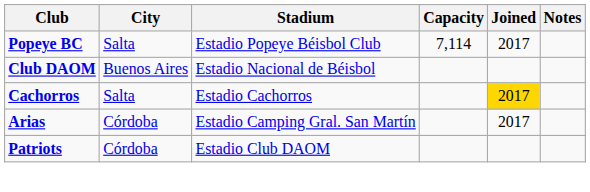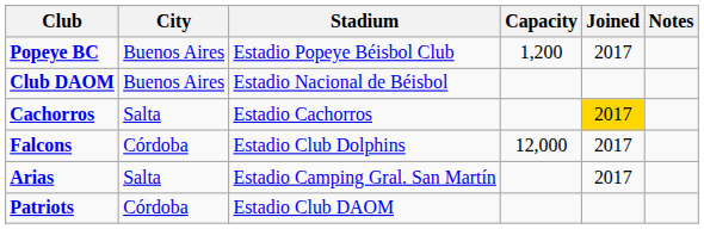Popeye BC | City: Salta -> Buenos Aires
Popeye BC | Capacity: 7,114 -> 1,200
+ row: Falcons | Córdoba | Estadio Club Dolphins | 12,000 | 2017
Arias | City: Córdoba -> Salta
